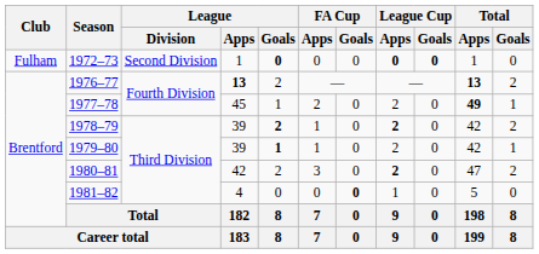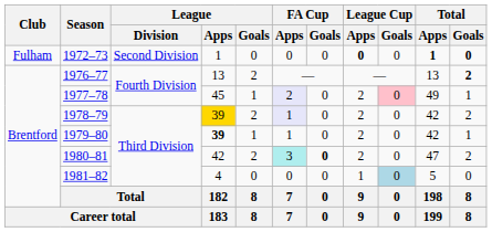1972–73 | League / Goals: bold -> normal
1972–73 | League Cup / Goals: bold -> normal
1972–73 | Total / Apps: normal -> bold
1972–73 | Total / Goals: normal -> bold
1976–77 | League / Apps: bold -> normal
1976–77 | Total / Apps: bold -> normal
1976–77 | Total / Goals: normal -> bold
1977–78 | FA Cup / Apps: no background -> lavender background
1977–78 | League Cup / Goals: no background -> pink background
1977–78 | Total / Apps: bold -> normal
1978–79 | League / Apps: no background -> gold background
1978–79 | League / Goals: bold -> normal
1978–79 | FA Cup / Apps: no background -> lavender background
1978–79 | League Cup / Apps: bold -> normal
1979–80 | League / Apps: normal -> bold
1979–80 | League / Goals: bold -> normal
1980–81 | FA Cup / Apps: no background -> paleturquoise background
1980–81 | FA Cup / Goals: normal -> bold
1980–81 | League Cup / Apps: bold -> normal
1981–82 | FA Cup / Goals: bold -> normal
1981–82 | League Cup / Goals: no background -> lightblue background
